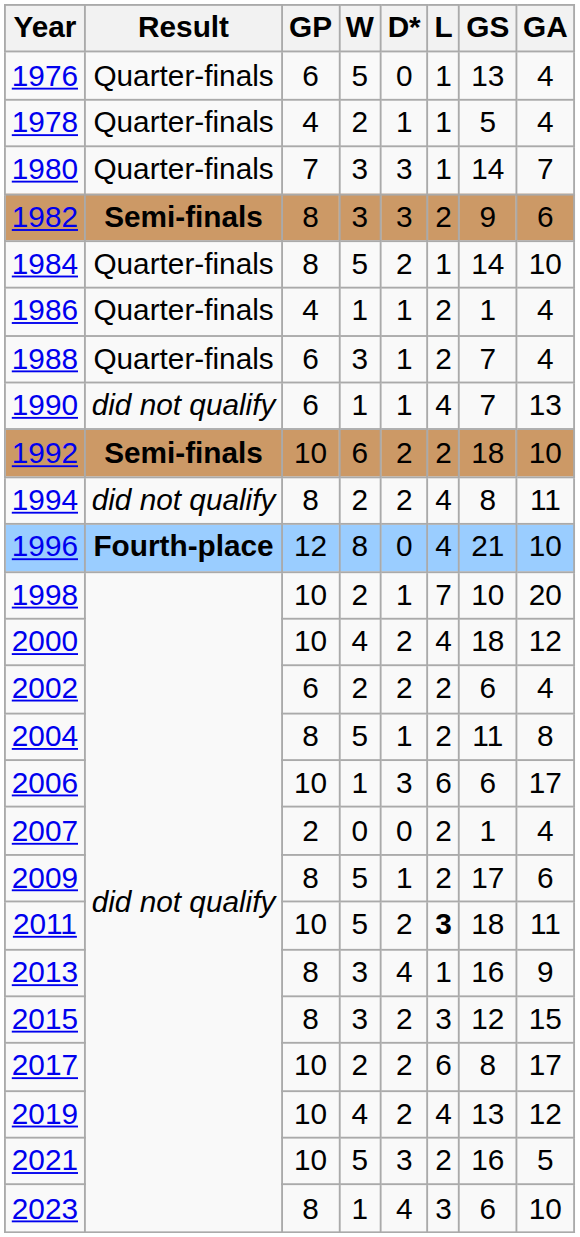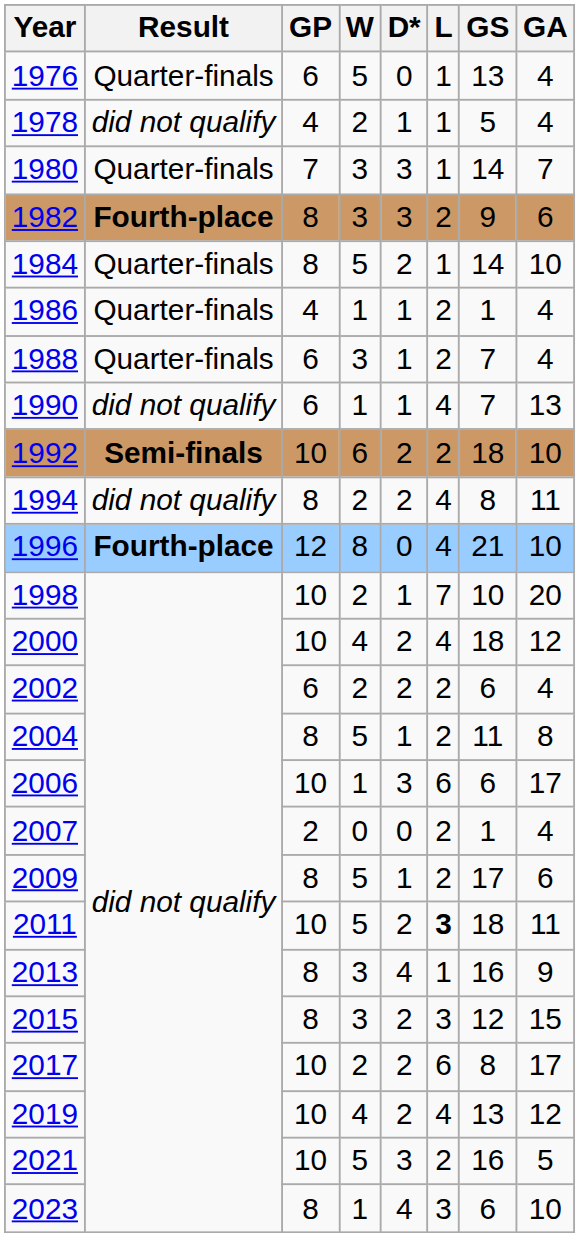1978 | Result: Quarter-finals -> did not qualify
1982 | Result: Semi-finals -> Fourth-place
